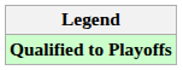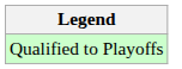row 2 | column 1: bold -> normal
